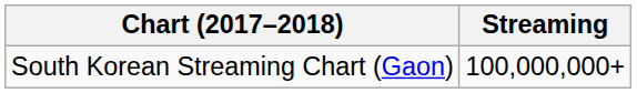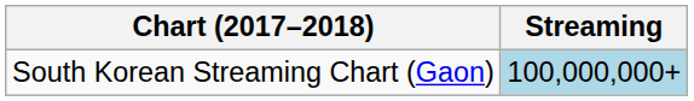South Korean Streaming Chart (Gaon) | Streaming: no background -> lightblue background
